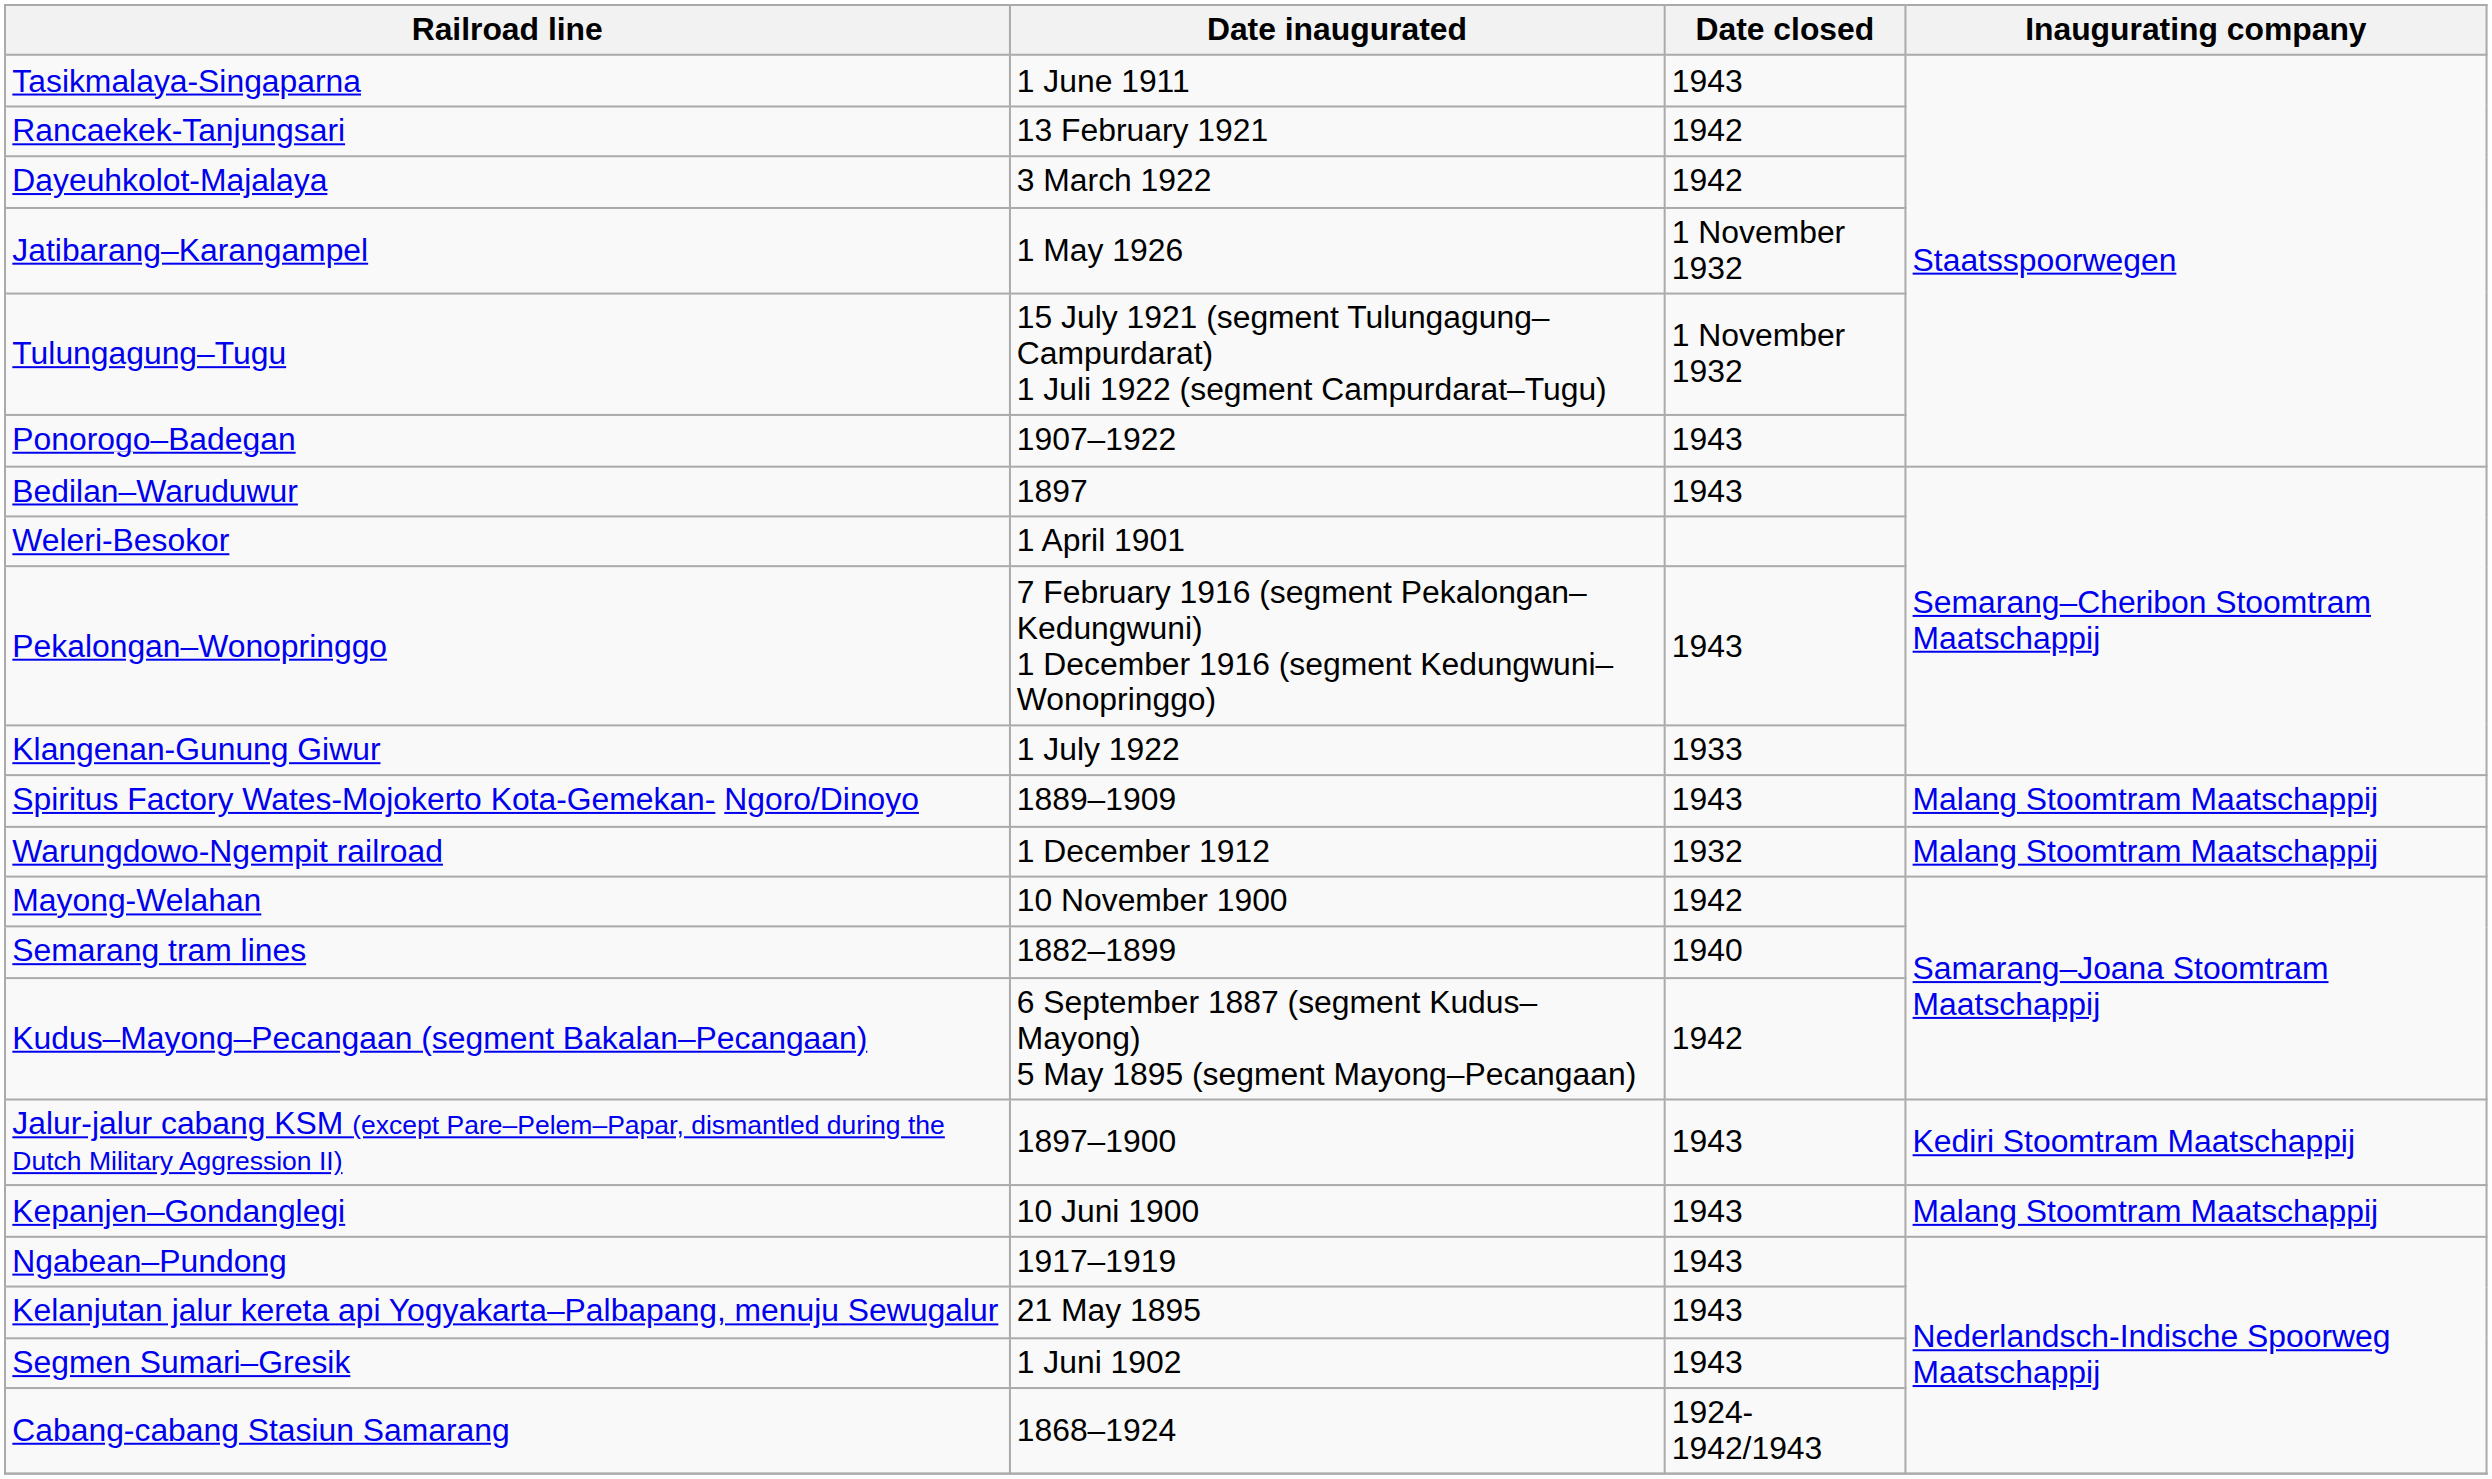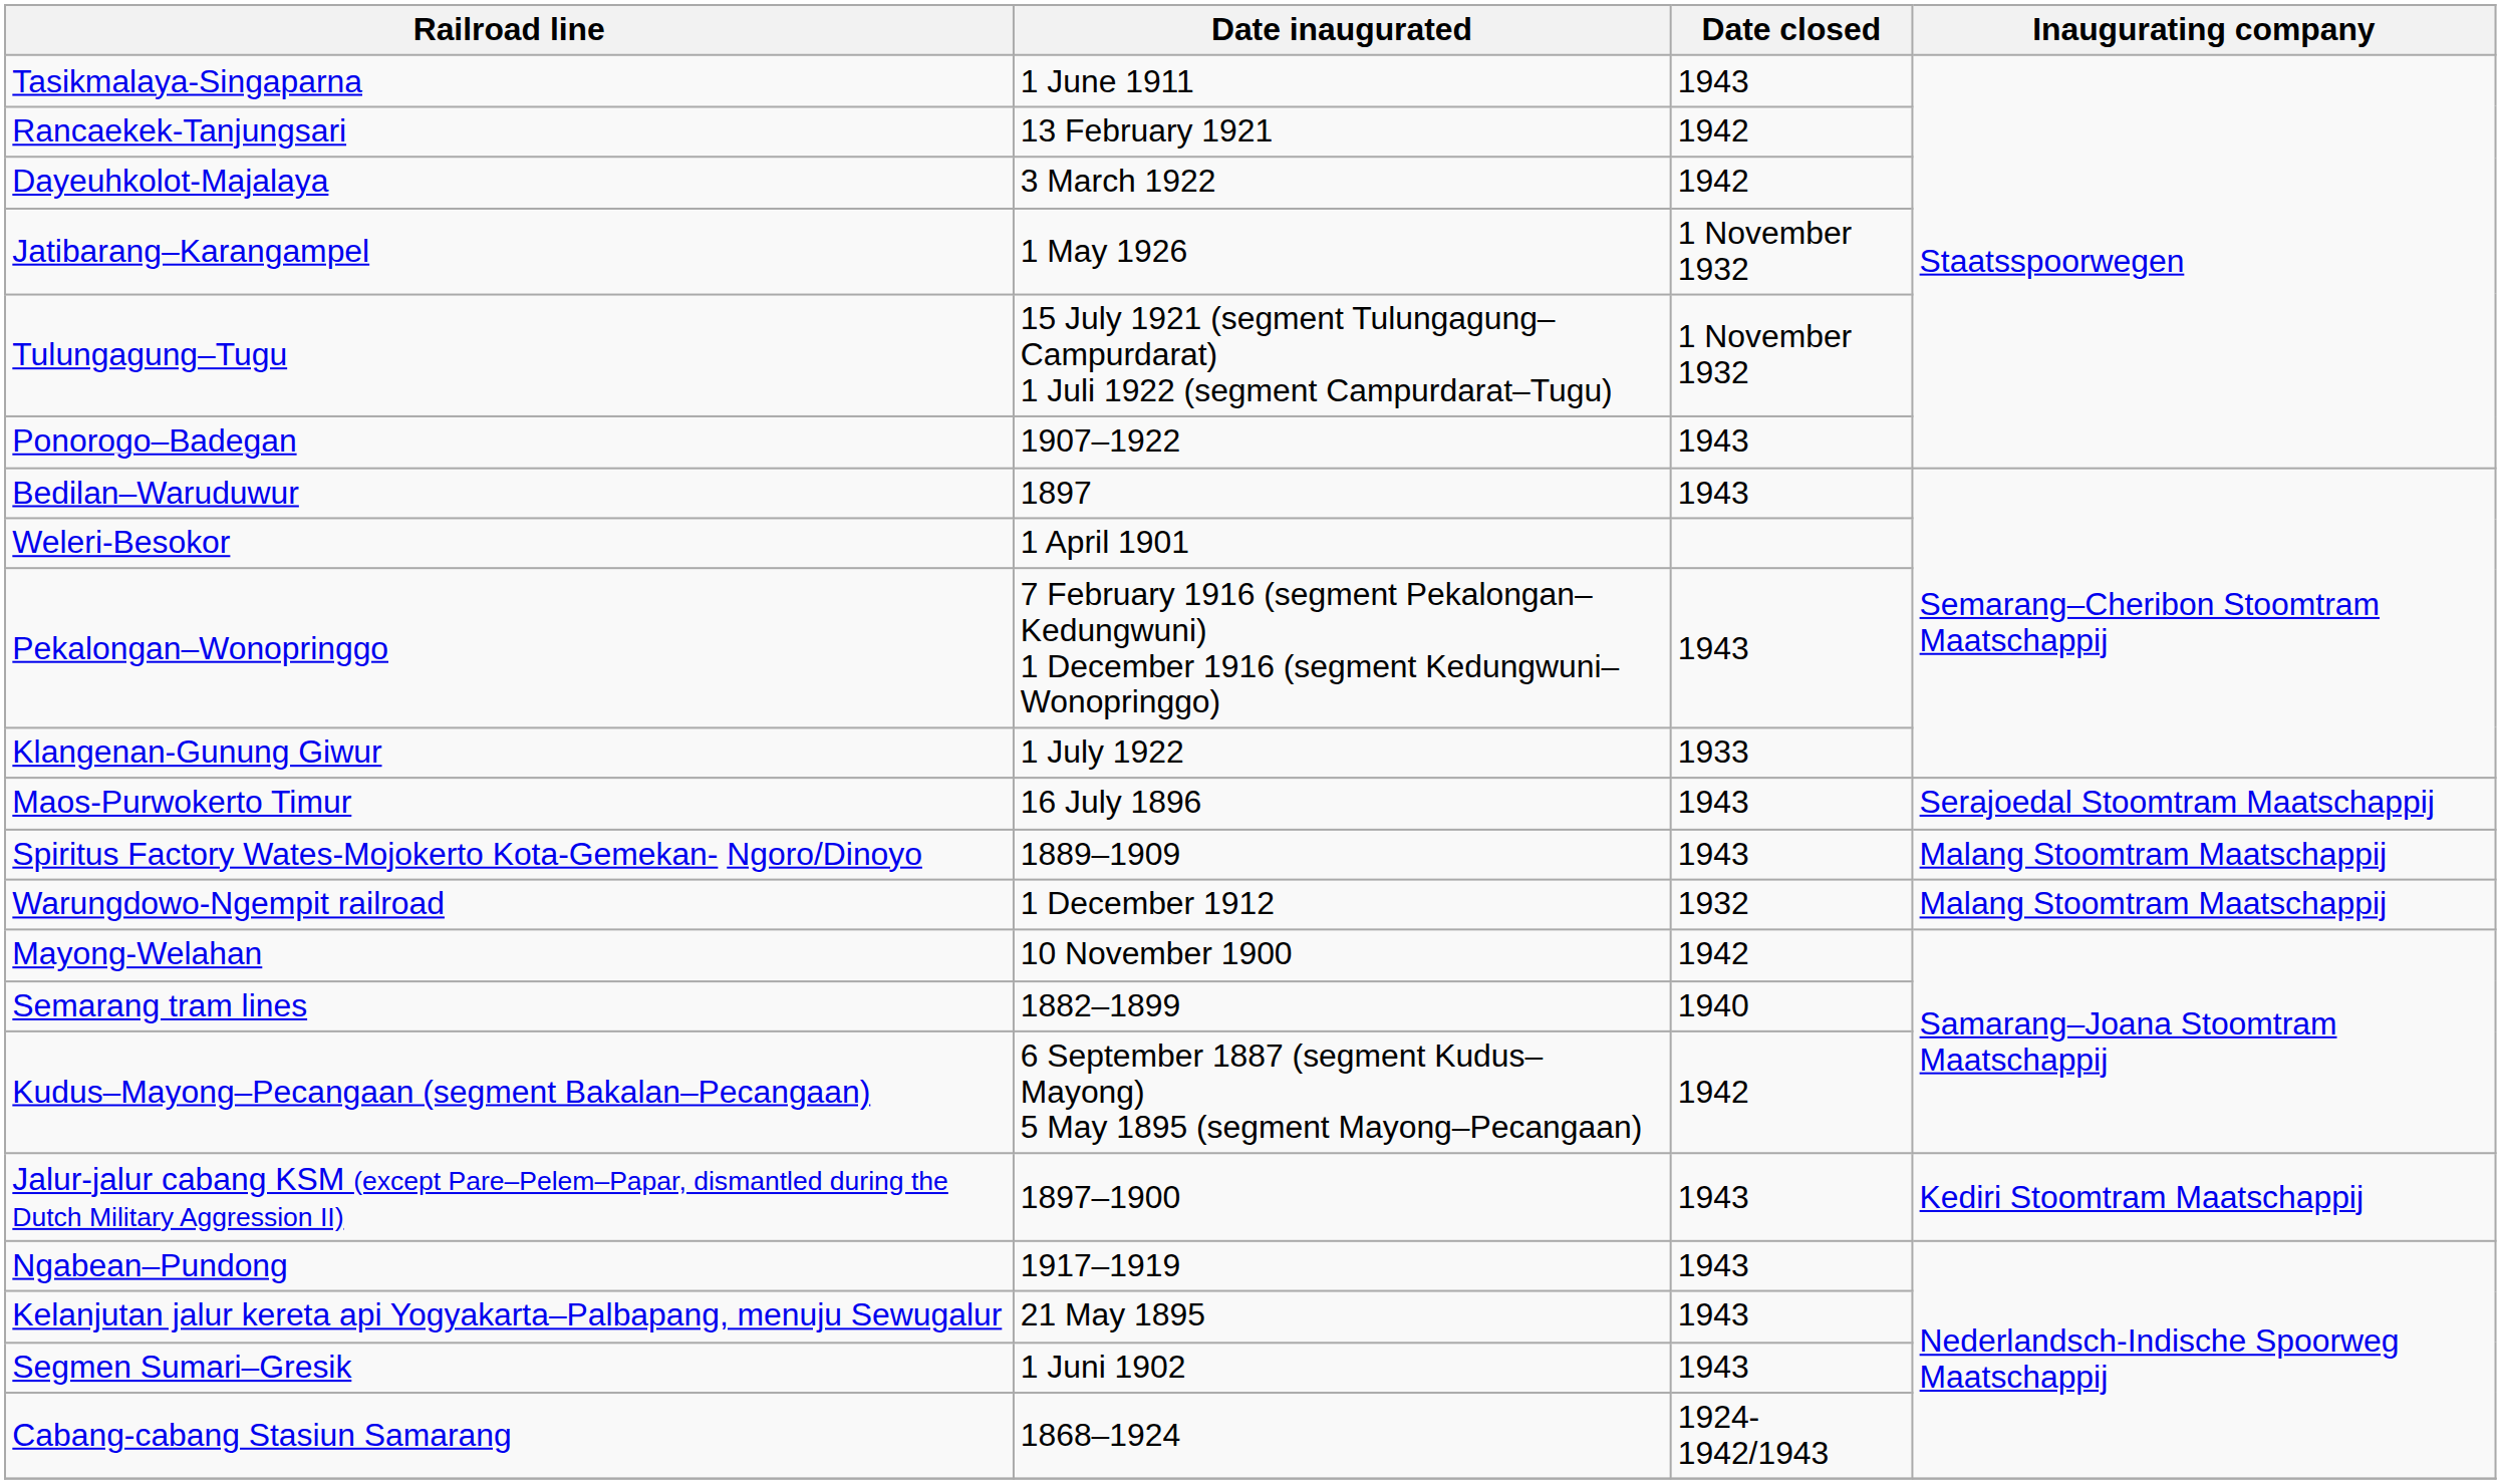+ row: Maos-Purwokerto Timur | 16 July 1896 | 1943 | Serajoedal Stoomtram Maatschappij
- row: Kepanjen–Gondanglegi | 10 Juni 1900 | 1943 | Malang Stoomtram Maatschappij
